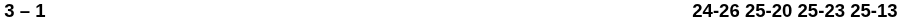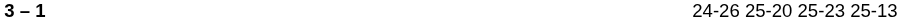row 1 | column 2: bold -> normal
